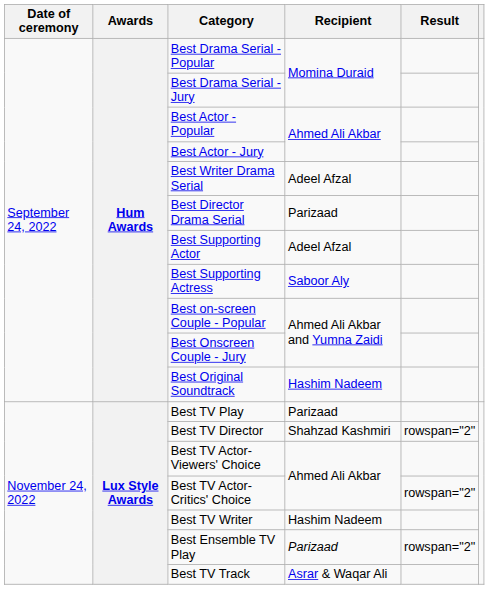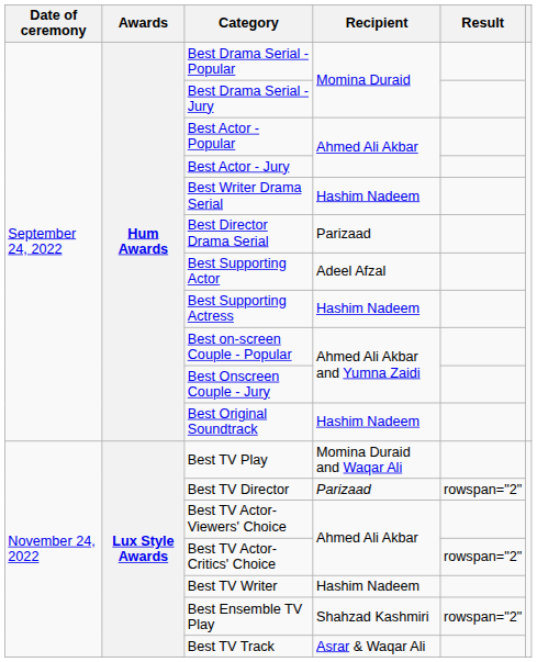Best Writer Drama Serial | Recipient: Adeel Afzal -> Hashim Nadeem
Best Supporting Actress | Recipient: Saboor Aly -> Hashim Nadeem
Best TV Play | Recipient: Parizaad -> Momina Duraid and Waqar Ali
Best TV Director | Recipient: Shahzad Kashmiri -> Parizaad
Best Ensemble TV Play | Recipient: Parizaad -> Shahzad Kashmiri
